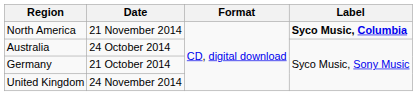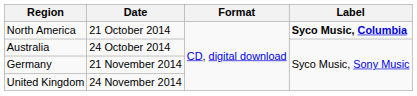North America | Date: 21 November 2014 -> 21 October 2014
Germany | Date: 21 October 2014 -> 21 November 2014
